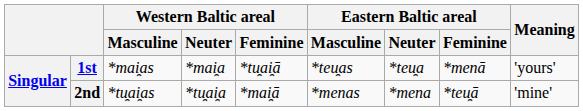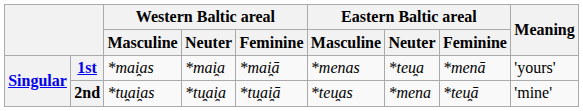1st | Western Baltic areal / Feminine: *tu̯ai̯ā -> *mai̯ā
1st | Eastern Baltic areal / Masculine: *teu̯as -> *menas
2nd | Western Baltic areal / Feminine: *mai̯ā -> *tu̯ai̯ā
2nd | Eastern Baltic areal / Masculine: *menas -> *teu̯as
